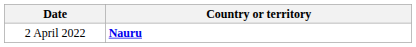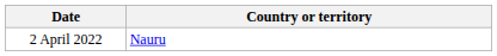2 April 2022 | Country or territory: bold -> normal
